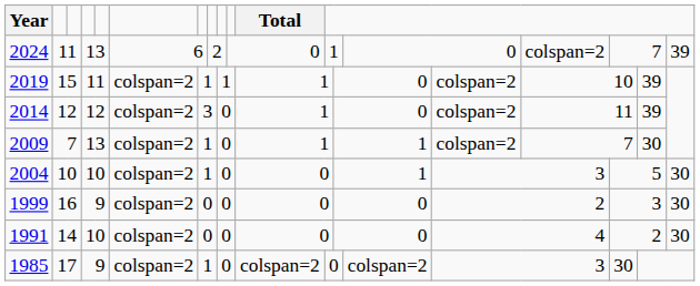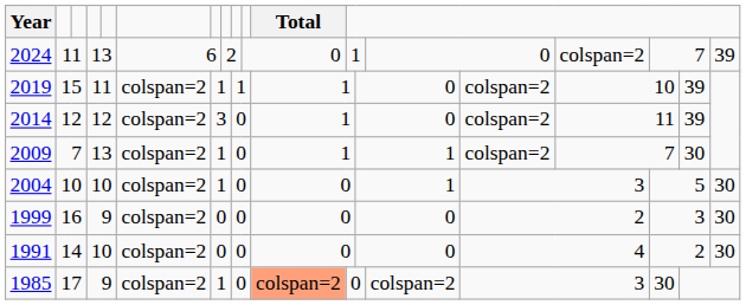1985 | Total: no background -> lightsalmon background
